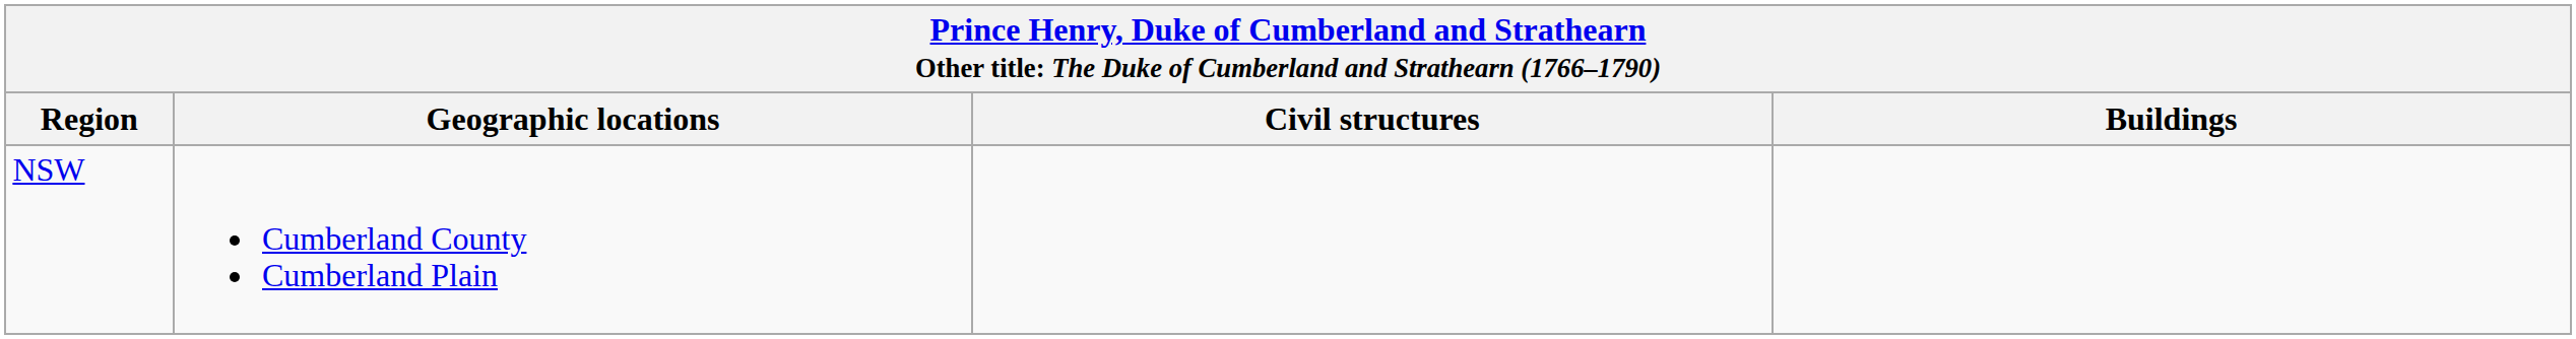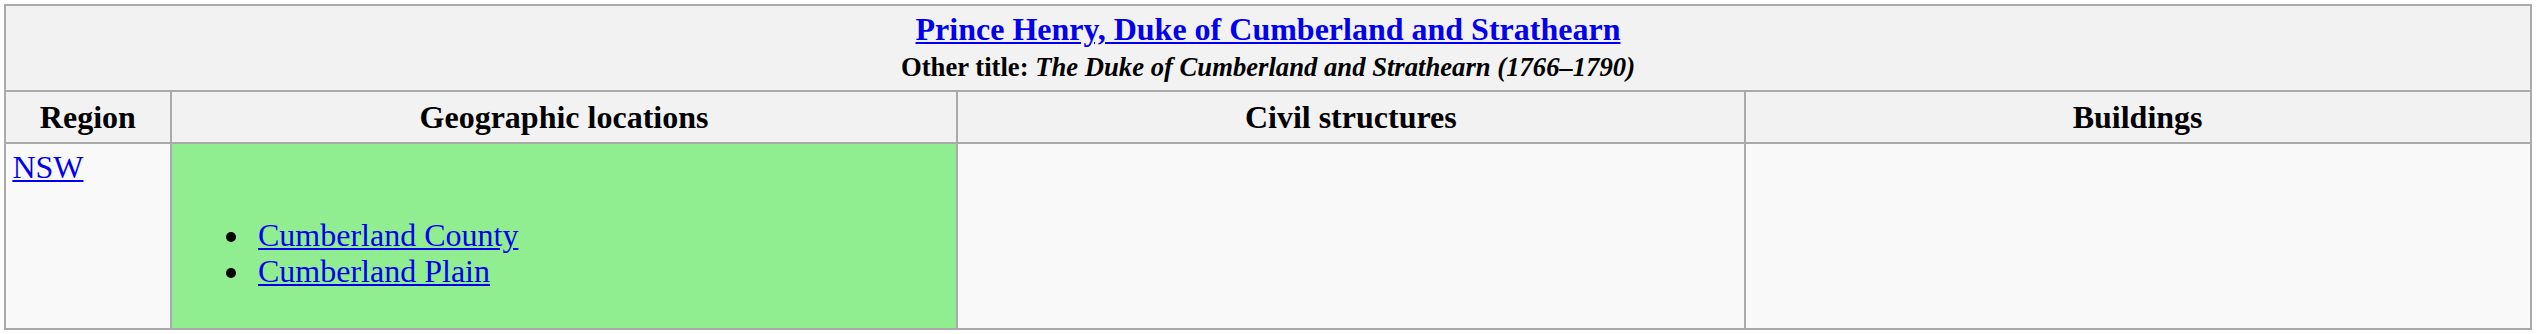NSW | Geographic locations: no background -> lightgreen background
